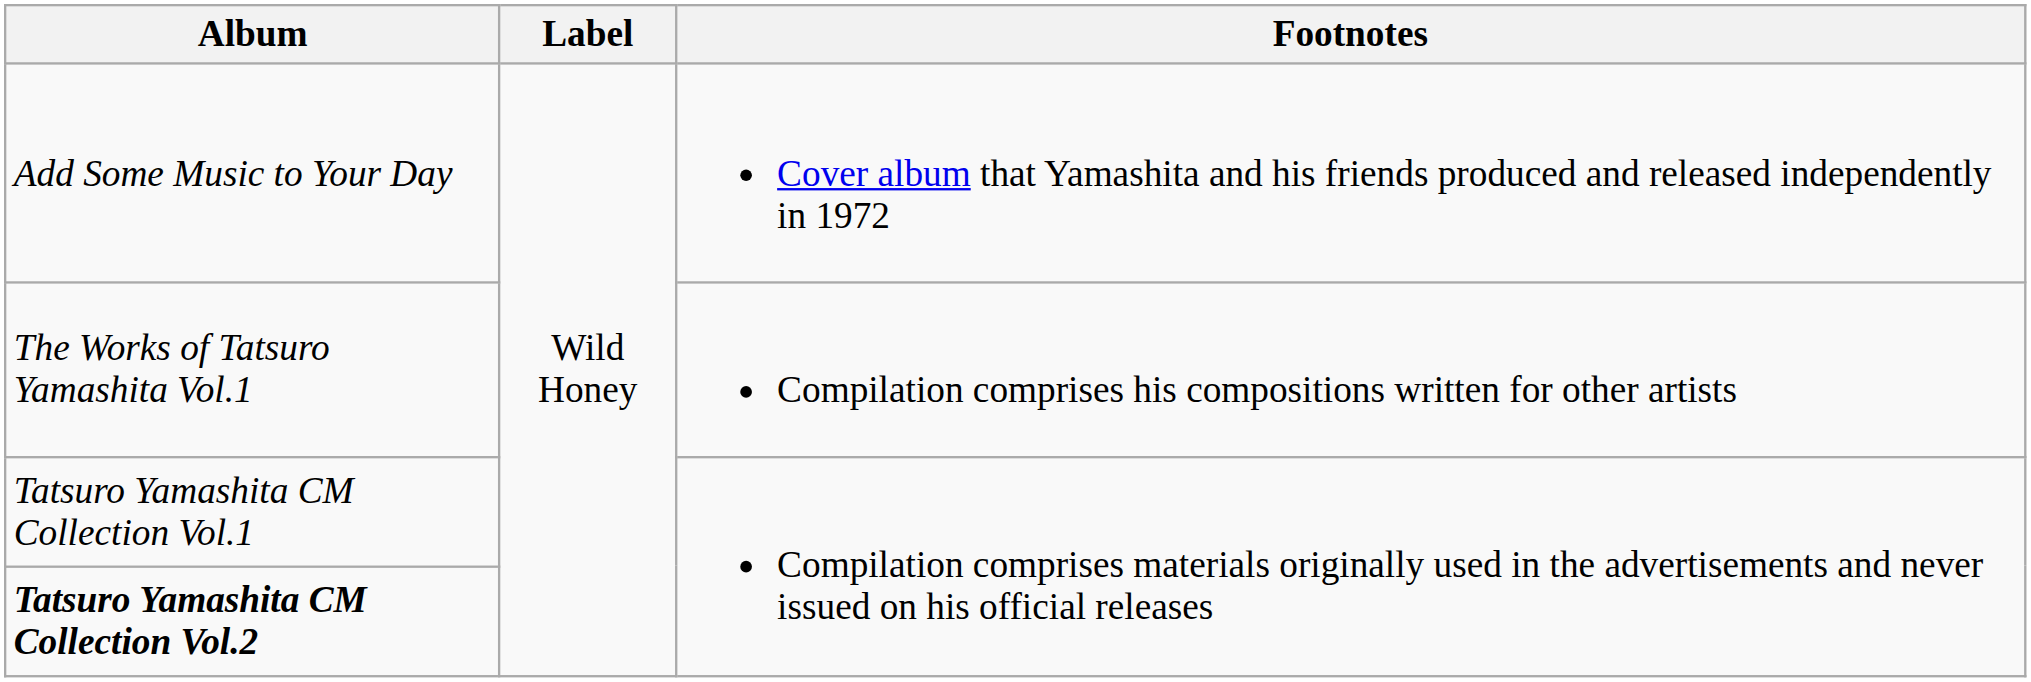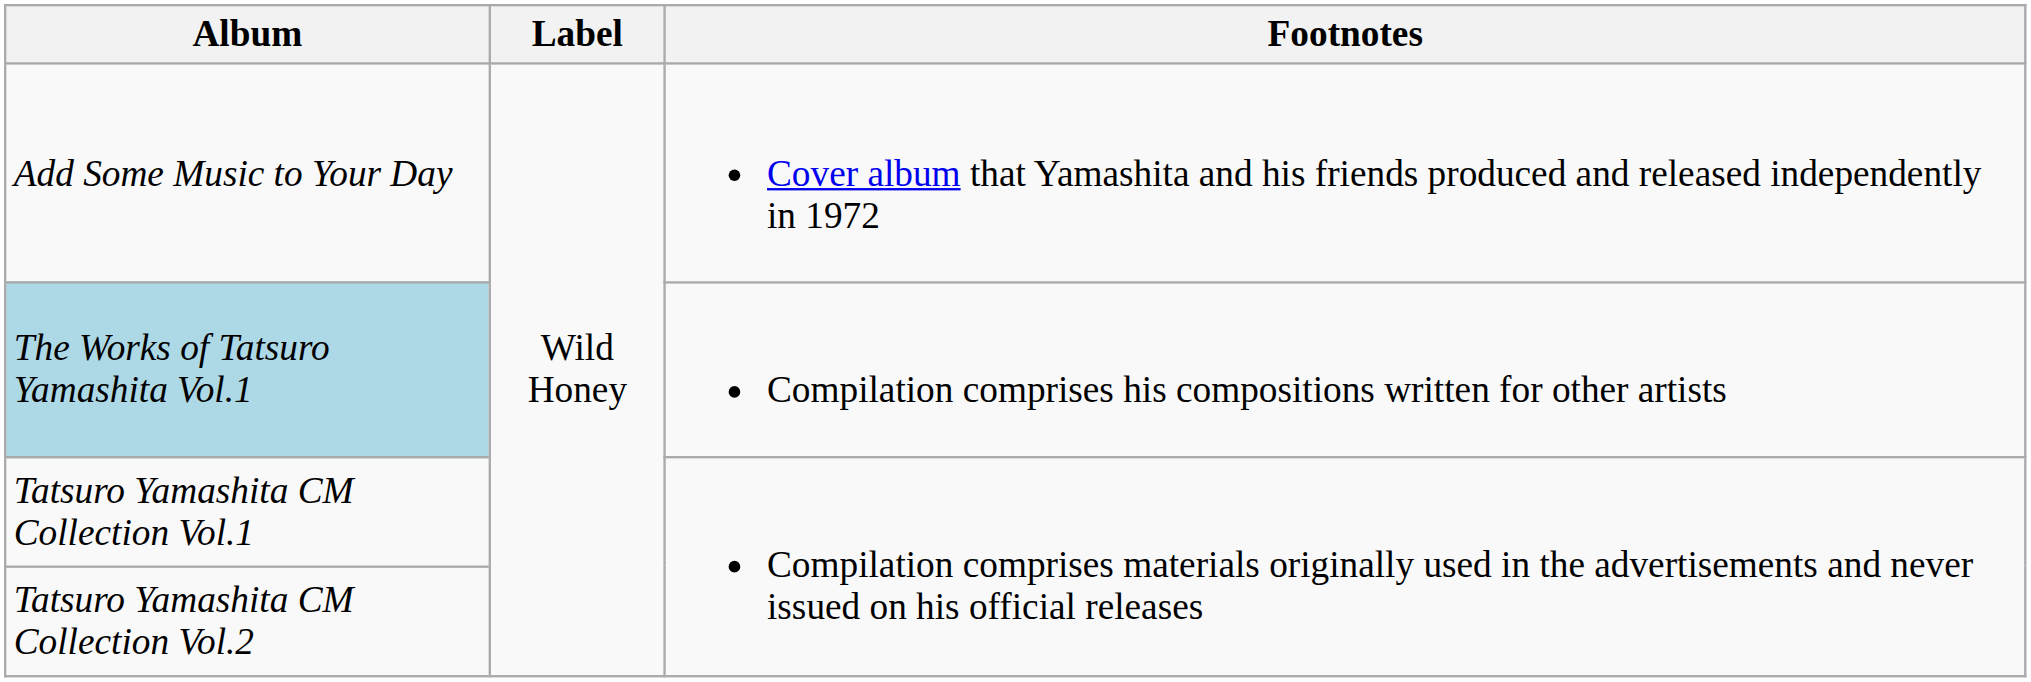The Works of Tatsuro Yamashita Vol.1 | Album: no background -> lightblue background
Tatsuro Yamashita CM Collection Vol.2 | Album: bold -> normal
